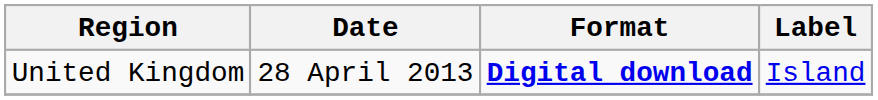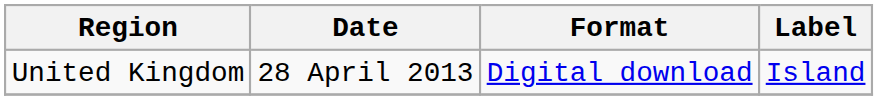United Kingdom | Format: bold -> normal
